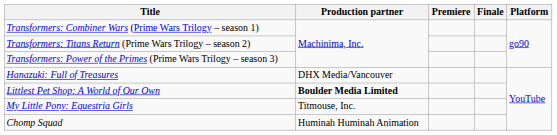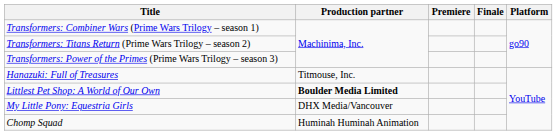Hanazuki: Full of Treasures | Production partner: DHX Media/Vancouver -> Titmouse, Inc.
My Little Pony: Equestria Girls | Production partner: Titmouse, Inc. -> DHX Media/Vancouver
